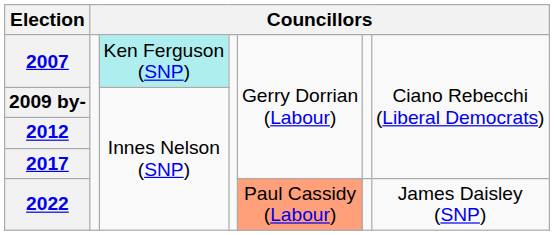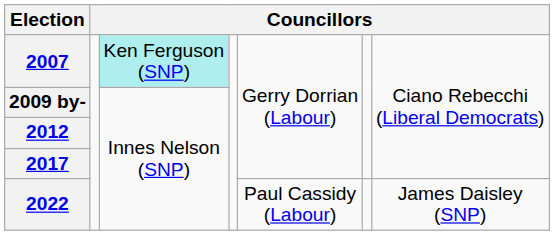2022 | column 5: lightsalmon background -> no background
